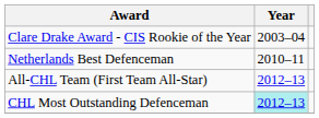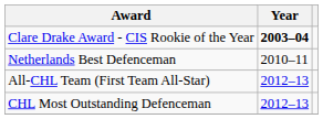Clare Drake Award - CIS Rookie of the Year | Year: normal -> bold
CHL Most Outstanding Defenceman | Year: paleturquoise background -> no background
